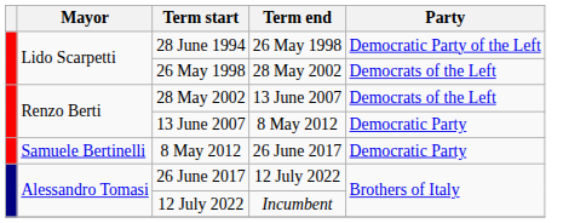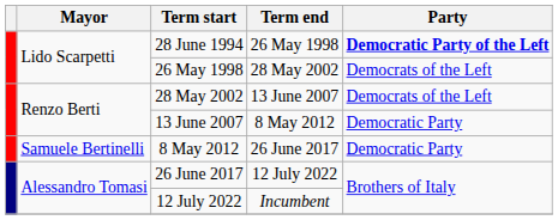28 June 1994 | Party: normal -> bold
